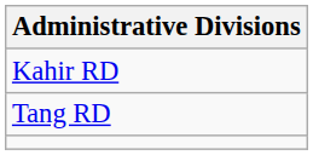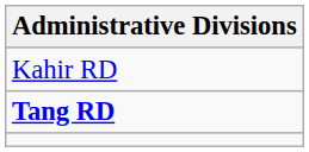row 3 | column 1: normal -> bold
